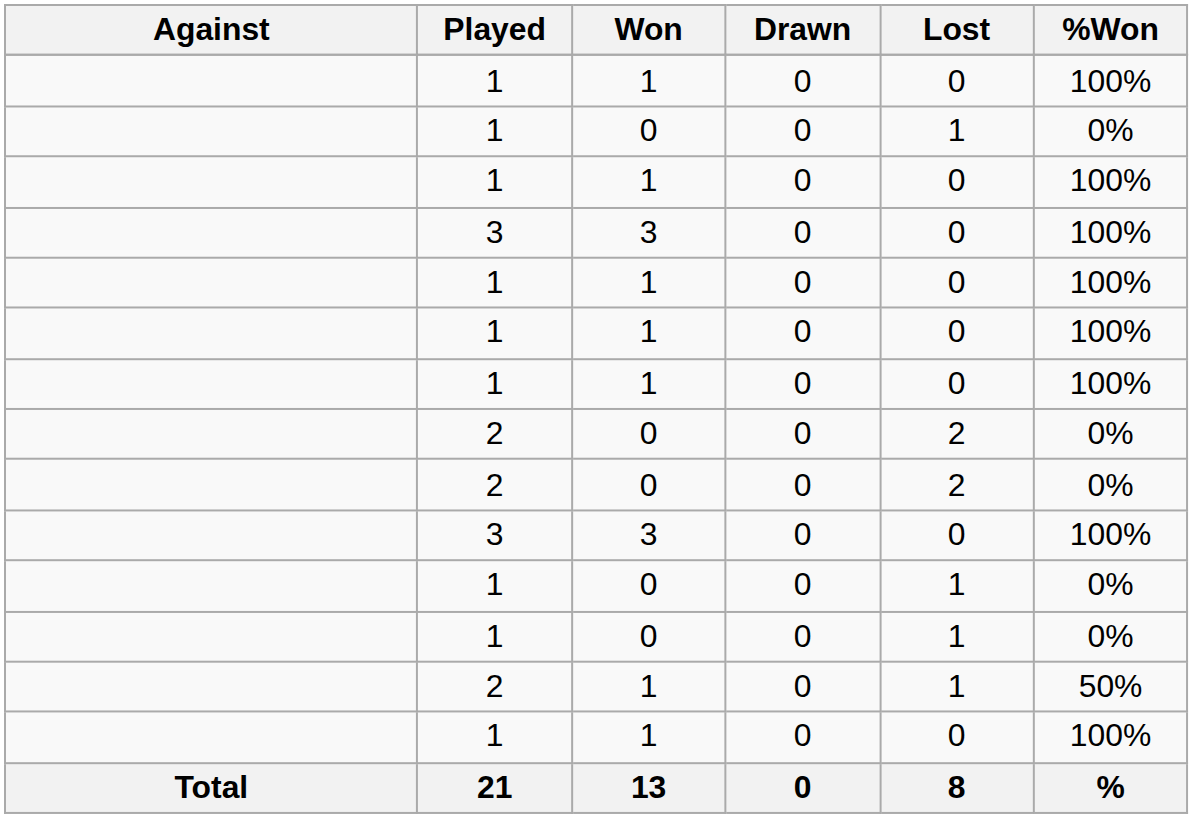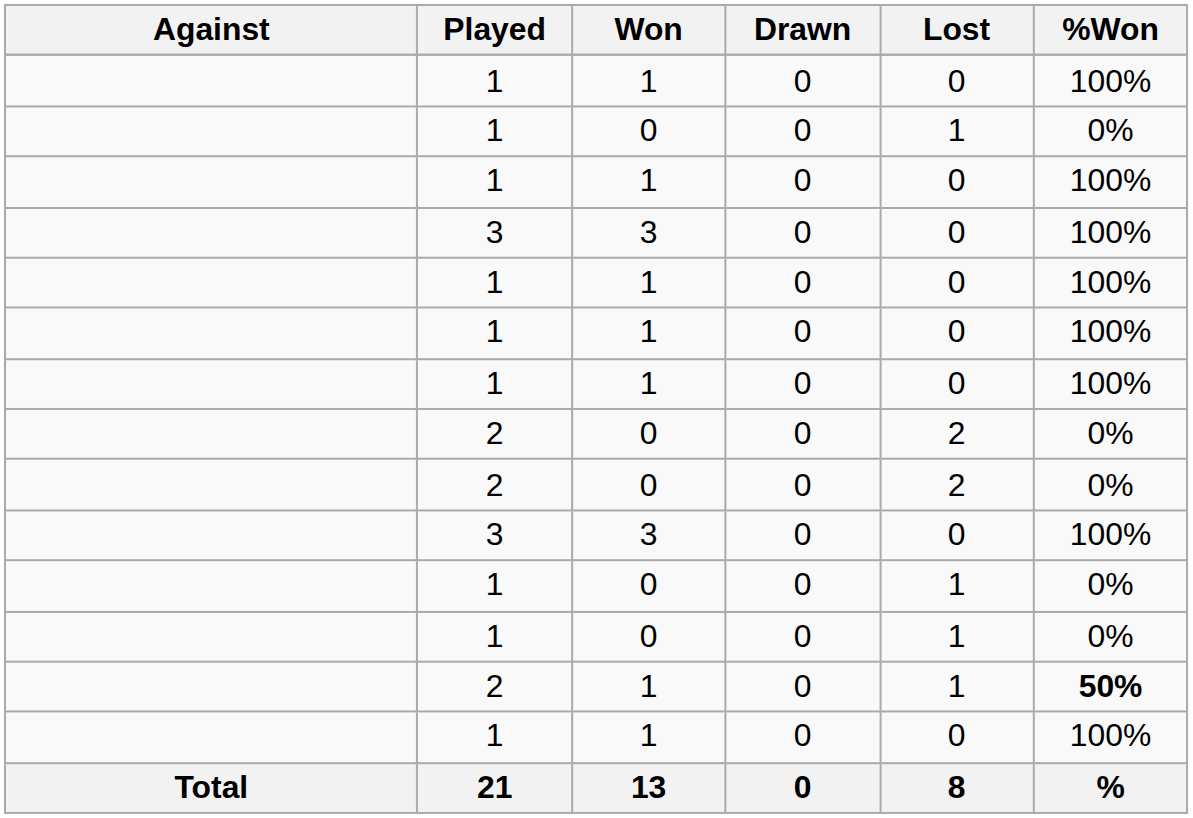2 / 1 | %Won: normal -> bold
